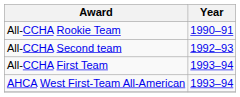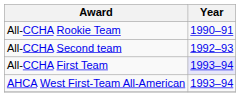row 4 | Year: no background -> lavender background
